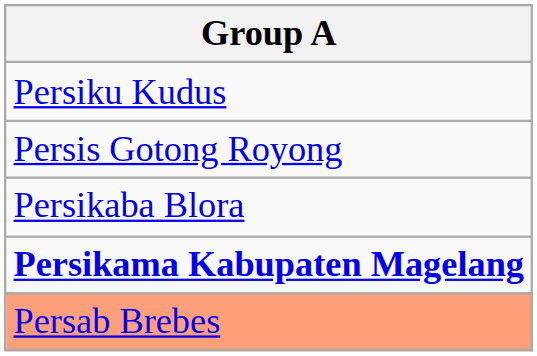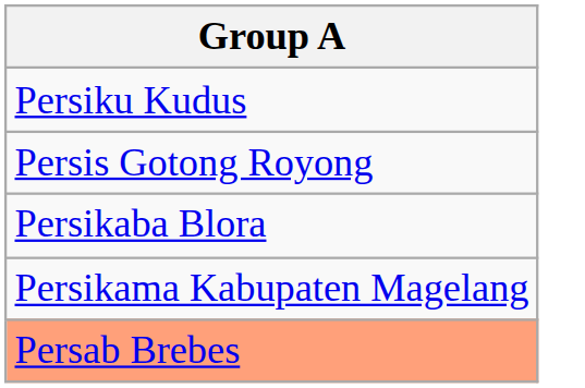row 5 | column 1: bold -> normal
